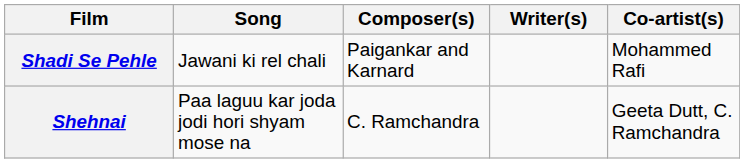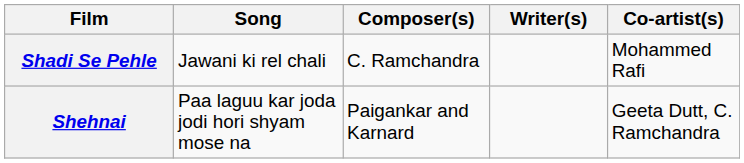Shadi Se Pehle | Composer(s): Paigankar and Karnard -> C. Ramchandra
Shehnai | Composer(s): C. Ramchandra -> Paigankar and Karnard
